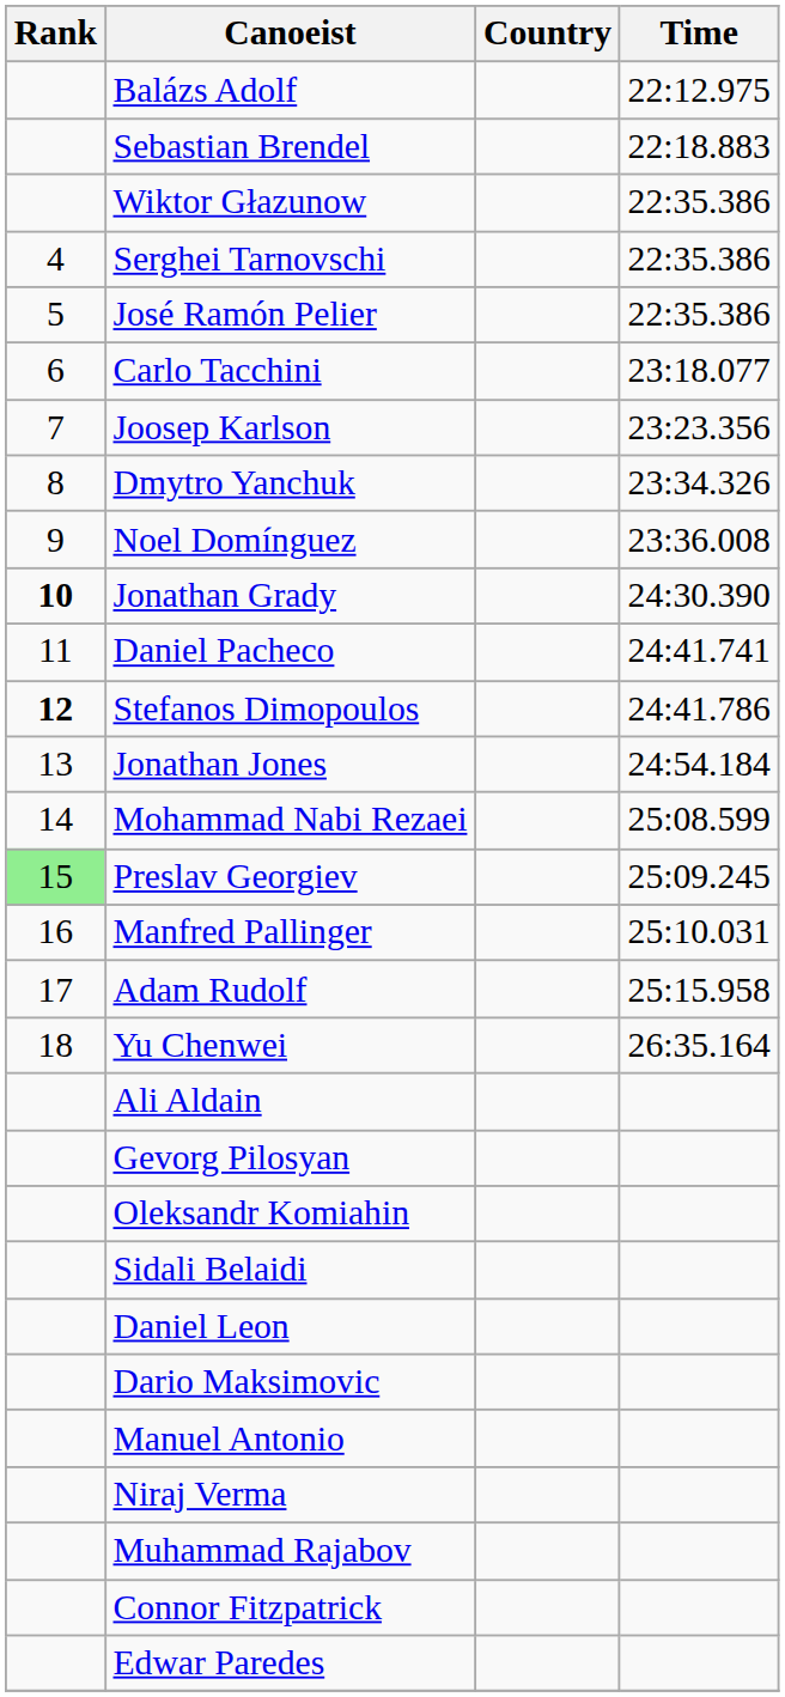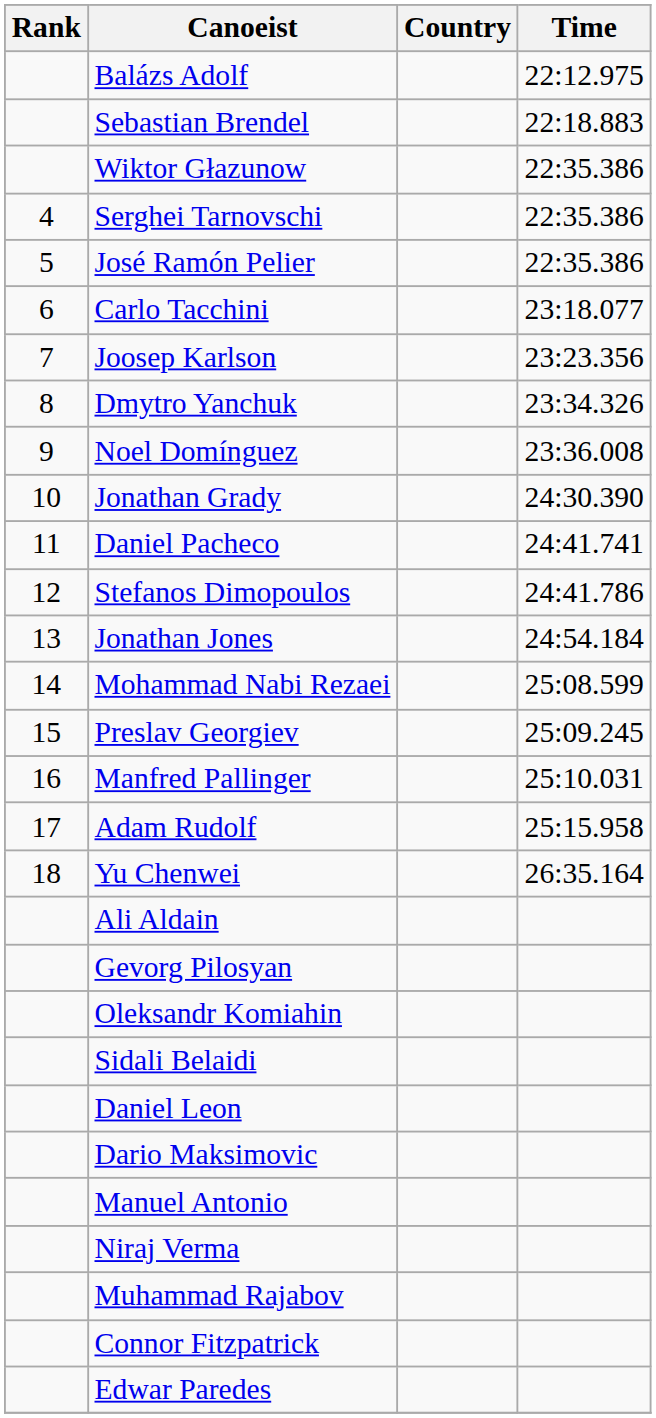Jonathan Grady | Rank: bold -> normal
Stefanos Dimopoulos | Rank: bold -> normal
Preslav Georgiev | Rank: lightgreen background -> no background
